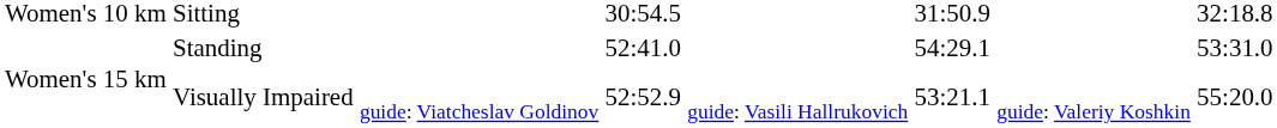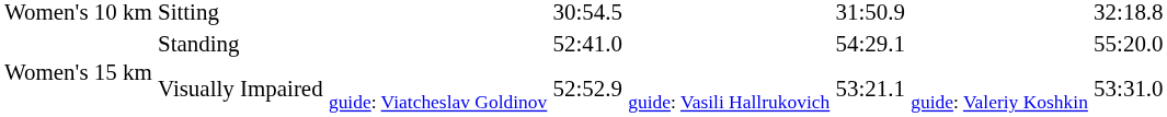Standing | column 8: 53:31.0 -> 55:20.0
Visually Impaired | column 8: 55:20.0 -> 53:31.0
